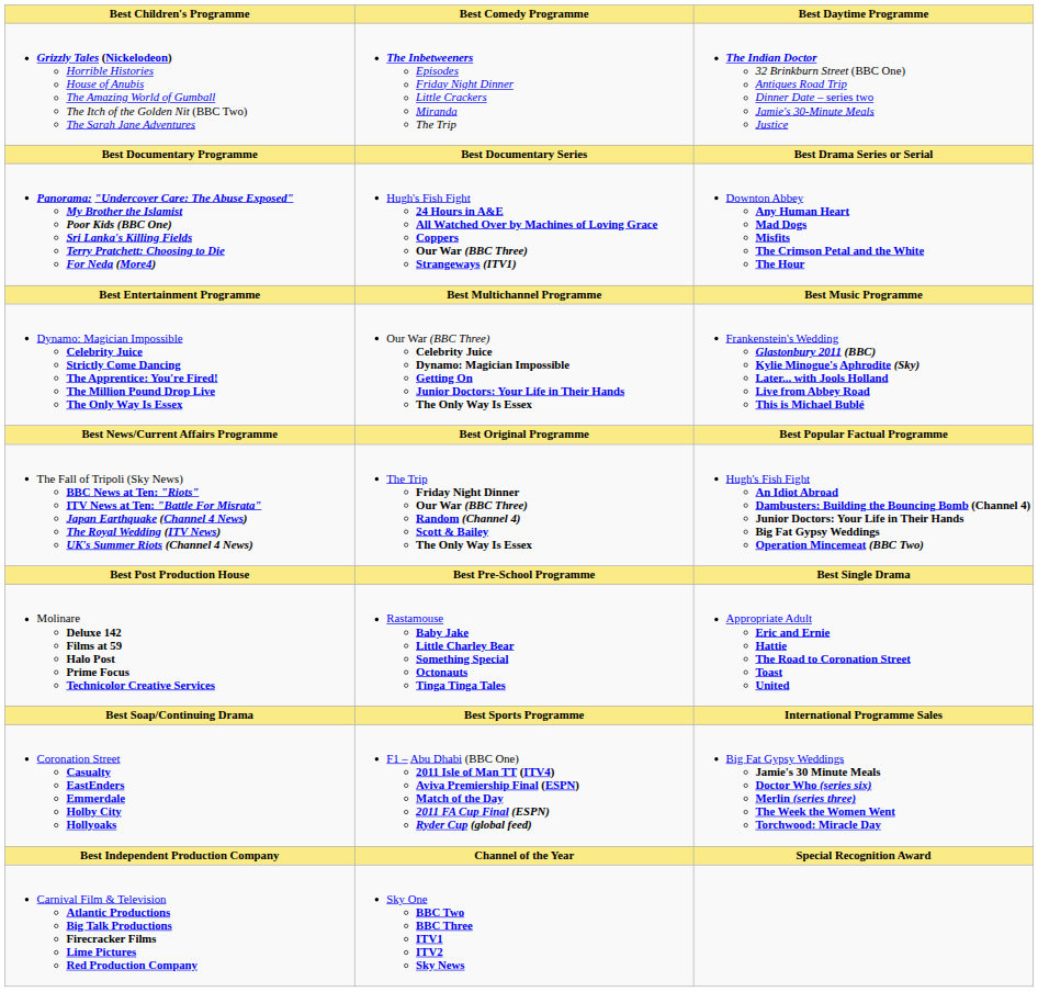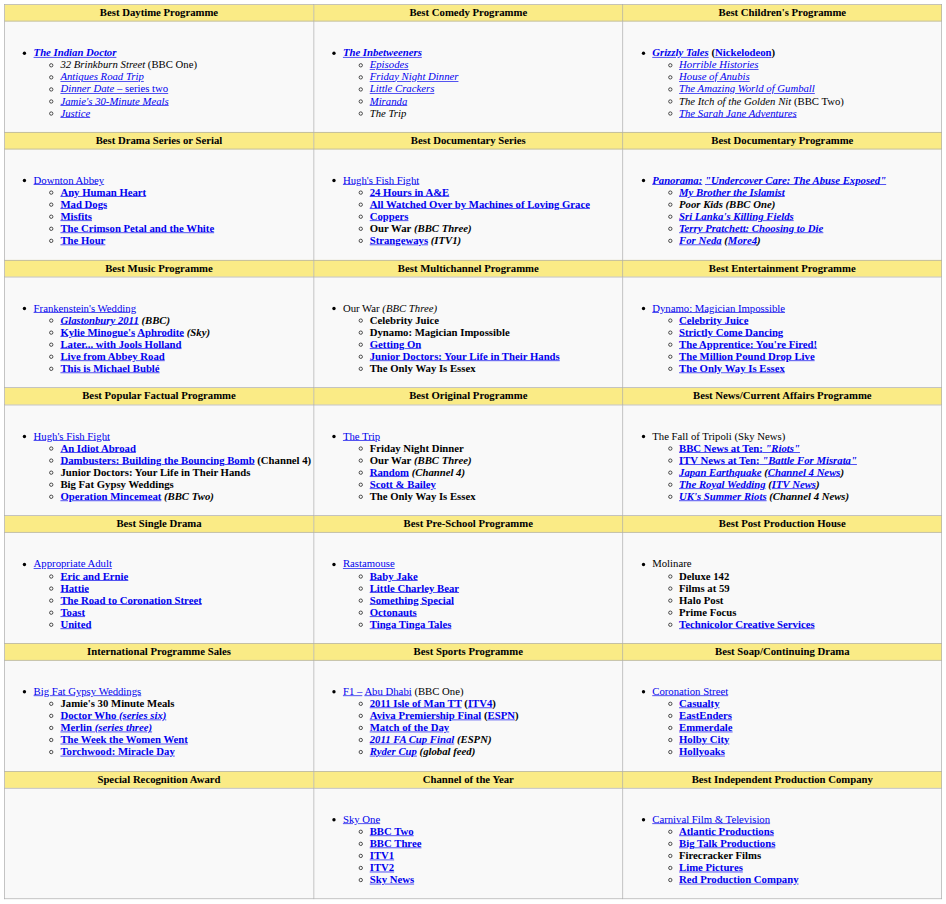columns swapped: Best Children's Programme <-> Best Daytime Programme
